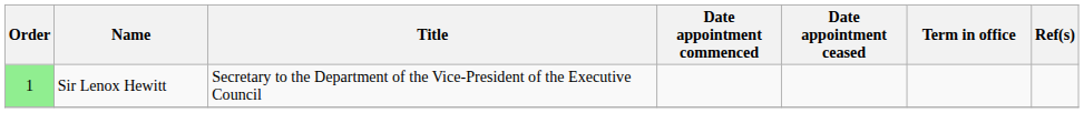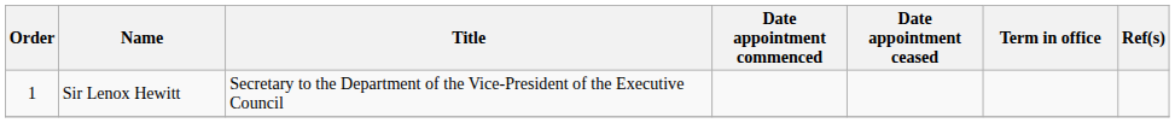Sir Lenox Hewitt | Order: lightgreen background -> no background
